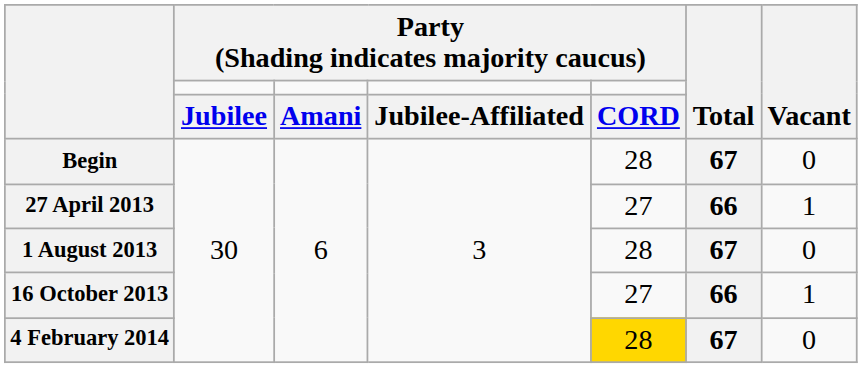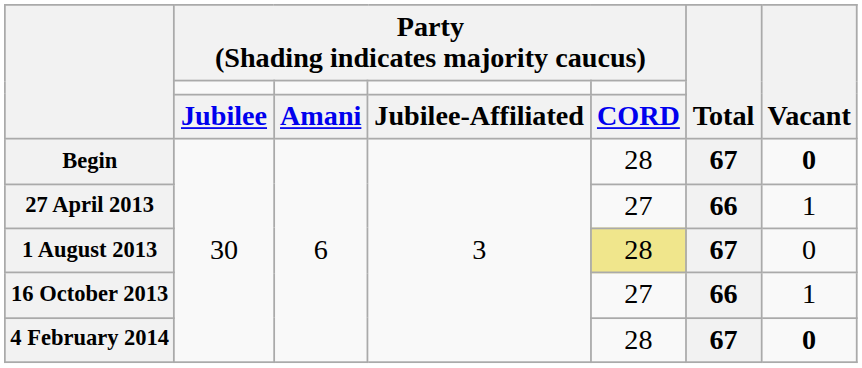Begin | Vacant: normal -> bold
1 August 2013 | column 5: no background -> khaki background
4 February 2014 | column 5: gold background -> no background
4 February 2014 | Vacant: normal -> bold
